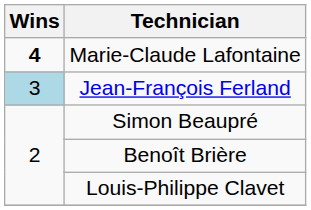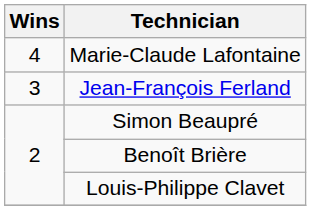Marie-Claude Lafontaine | Wins: bold -> normal
Jean-François Ferland | Wins: lightblue background -> no background
